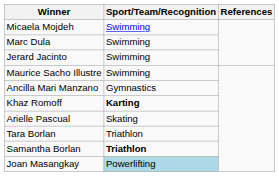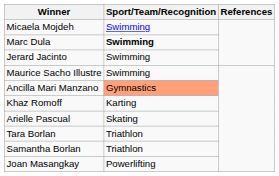Marc Dula | Sport/Team/Recognition: normal -> bold
Ancilla Mari Manzano | Sport/Team/Recognition: no background -> lightsalmon background
Khaz Romoff | Sport/Team/Recognition: bold -> normal
Samantha Borlan | Sport/Team/Recognition: bold -> normal
Joan Masangkay | Sport/Team/Recognition: lightblue background -> no background
